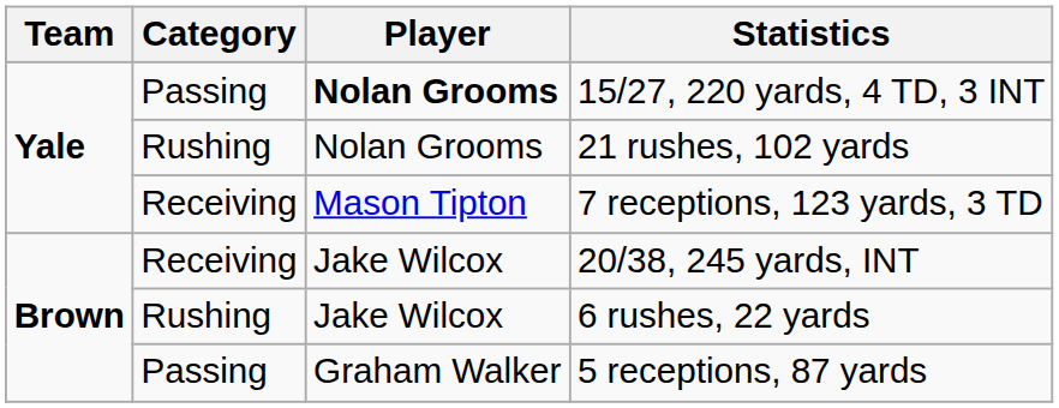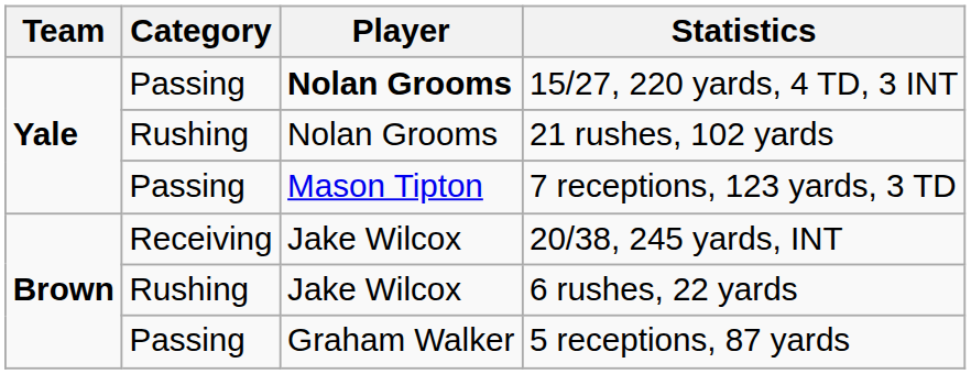7 receptions, 123 yards, 3 TD | Category: Receiving -> Passing
